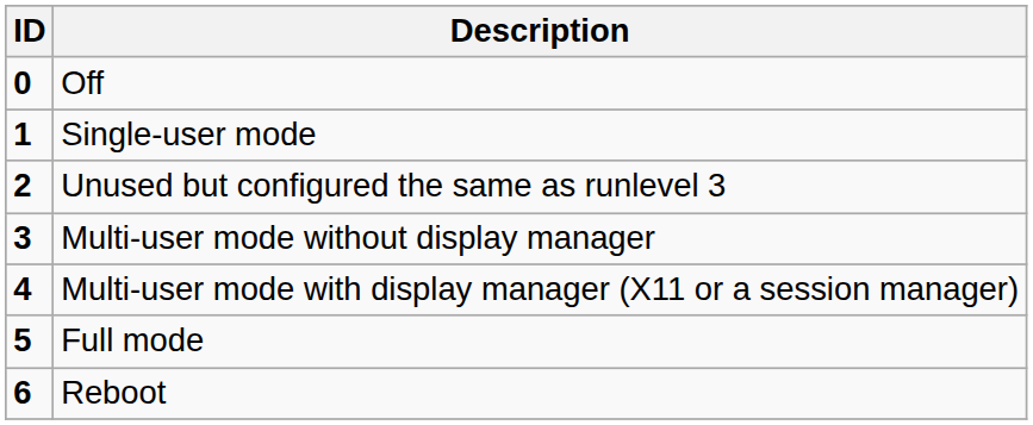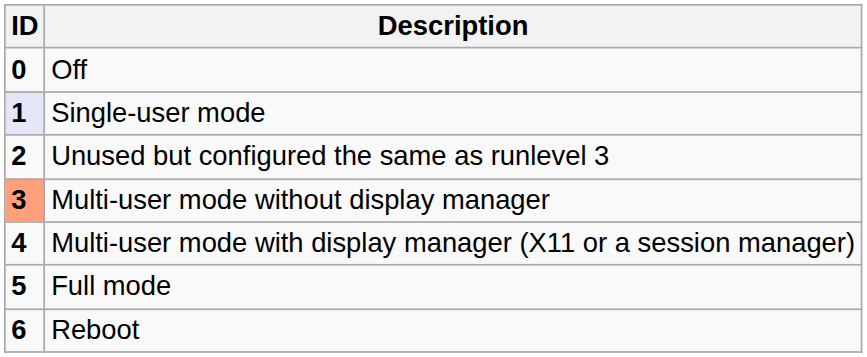Single-user mode | ID: no background -> lavender background
Multi-user mode without display manager | ID: no background -> lightsalmon background
